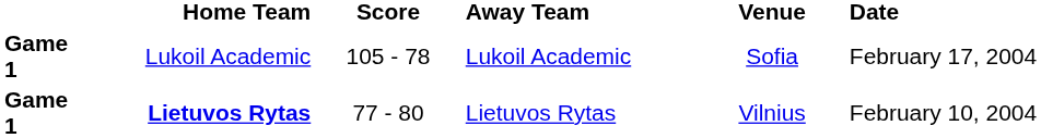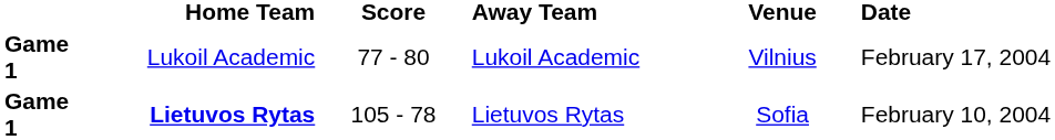row 2 | Score: 105 - 78 -> 77 - 80
row 2 | Venue: Sofia -> Vilnius
row 3 | Score: 77 - 80 -> 105 - 78
row 3 | Venue: Vilnius -> Sofia
